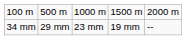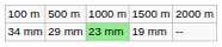34 mm | column 3: no background -> lightgreen background
